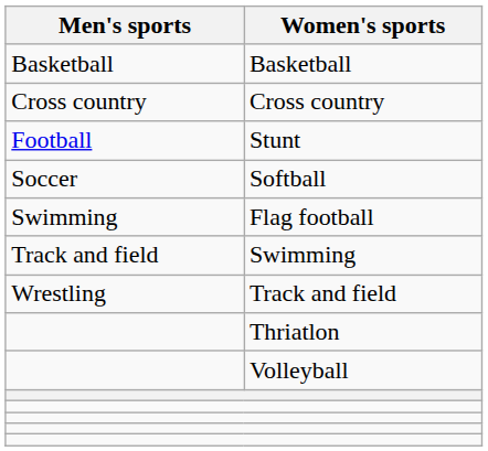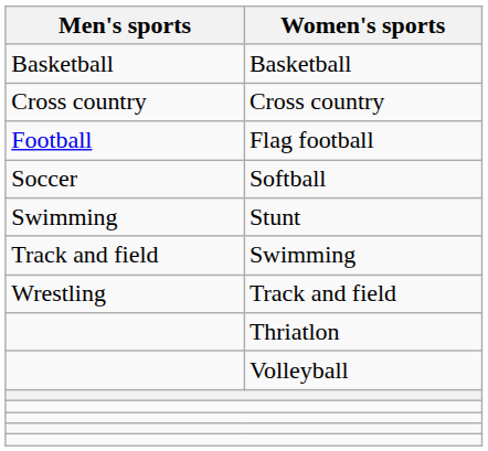row 4 | Women's sports: Stunt -> Flag football
row 6 | Women's sports: Flag football -> Stunt
